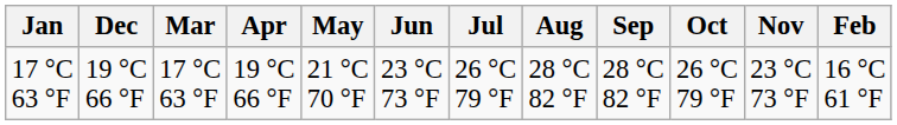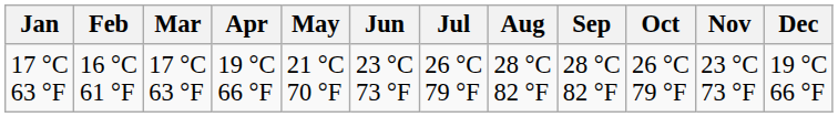columns swapped: Feb <-> Dec
